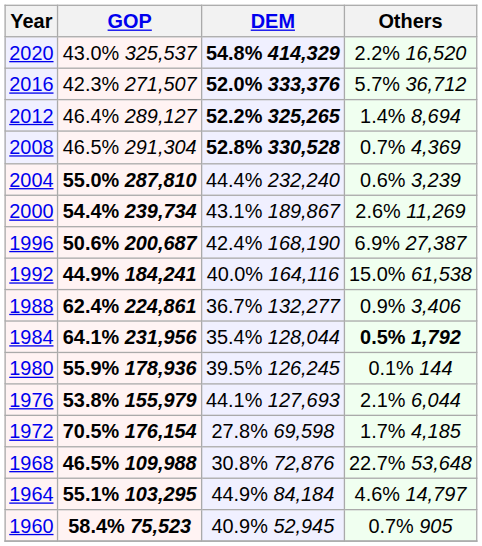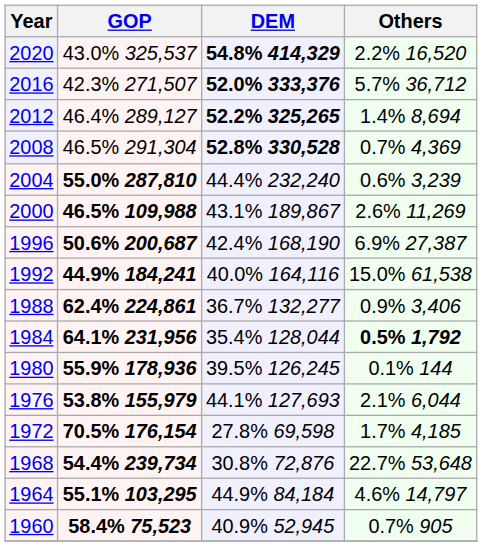2000 | GOP: 54.4% 239,734 -> 46.5% 109,988
1968 | GOP: 46.5% 109,988 -> 54.4% 239,734
